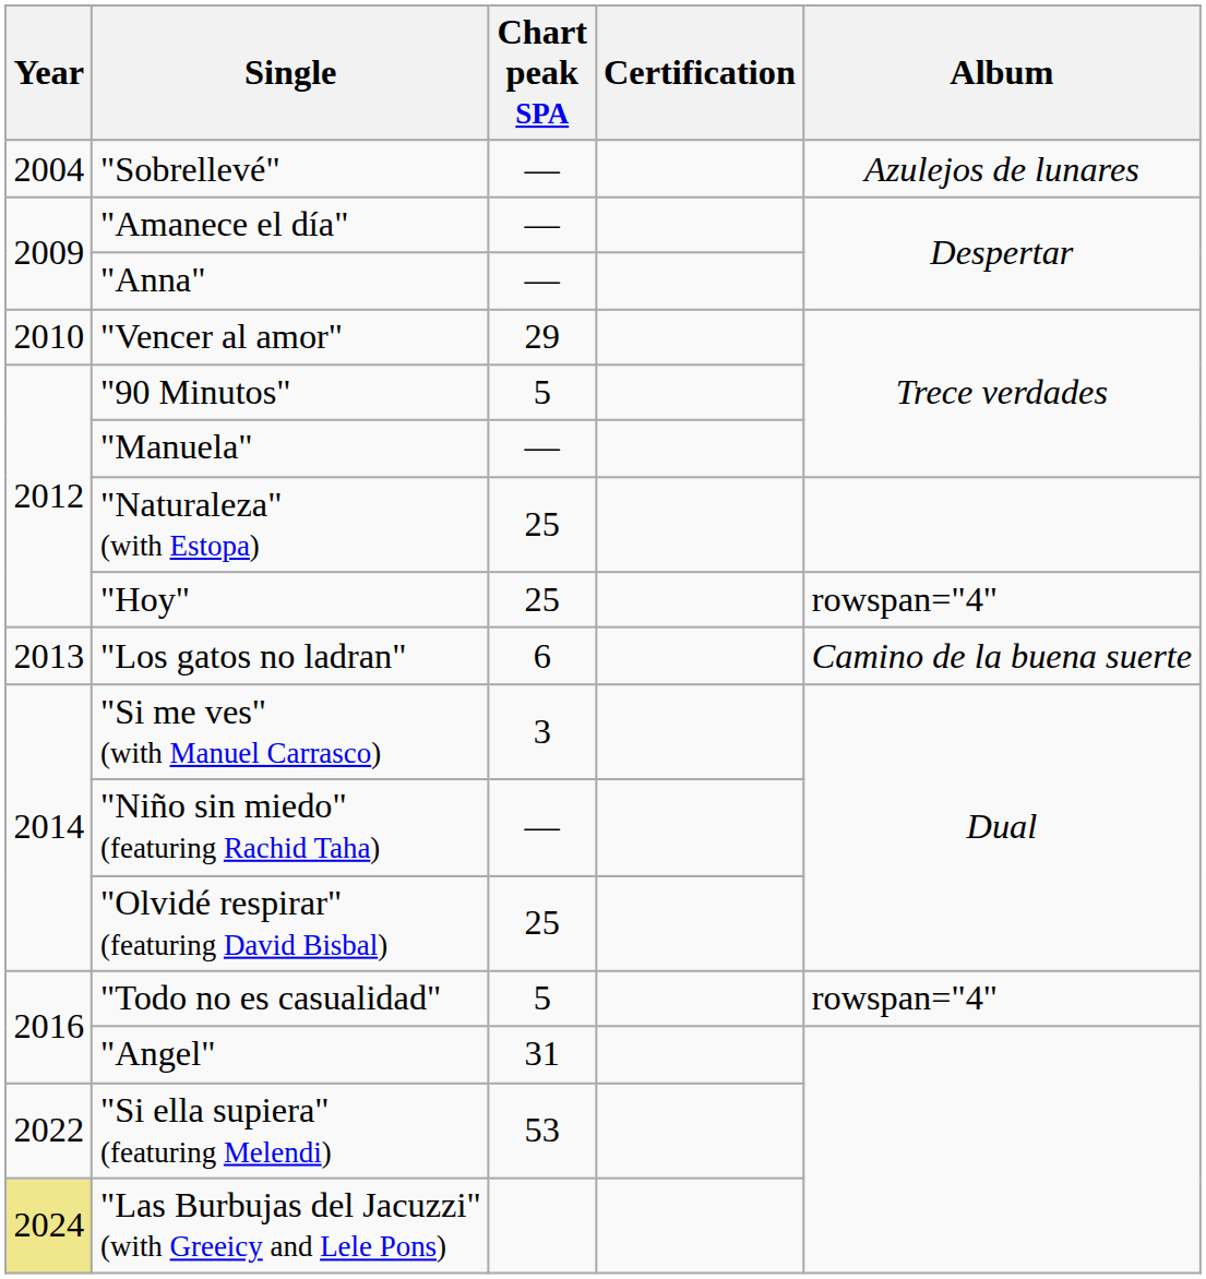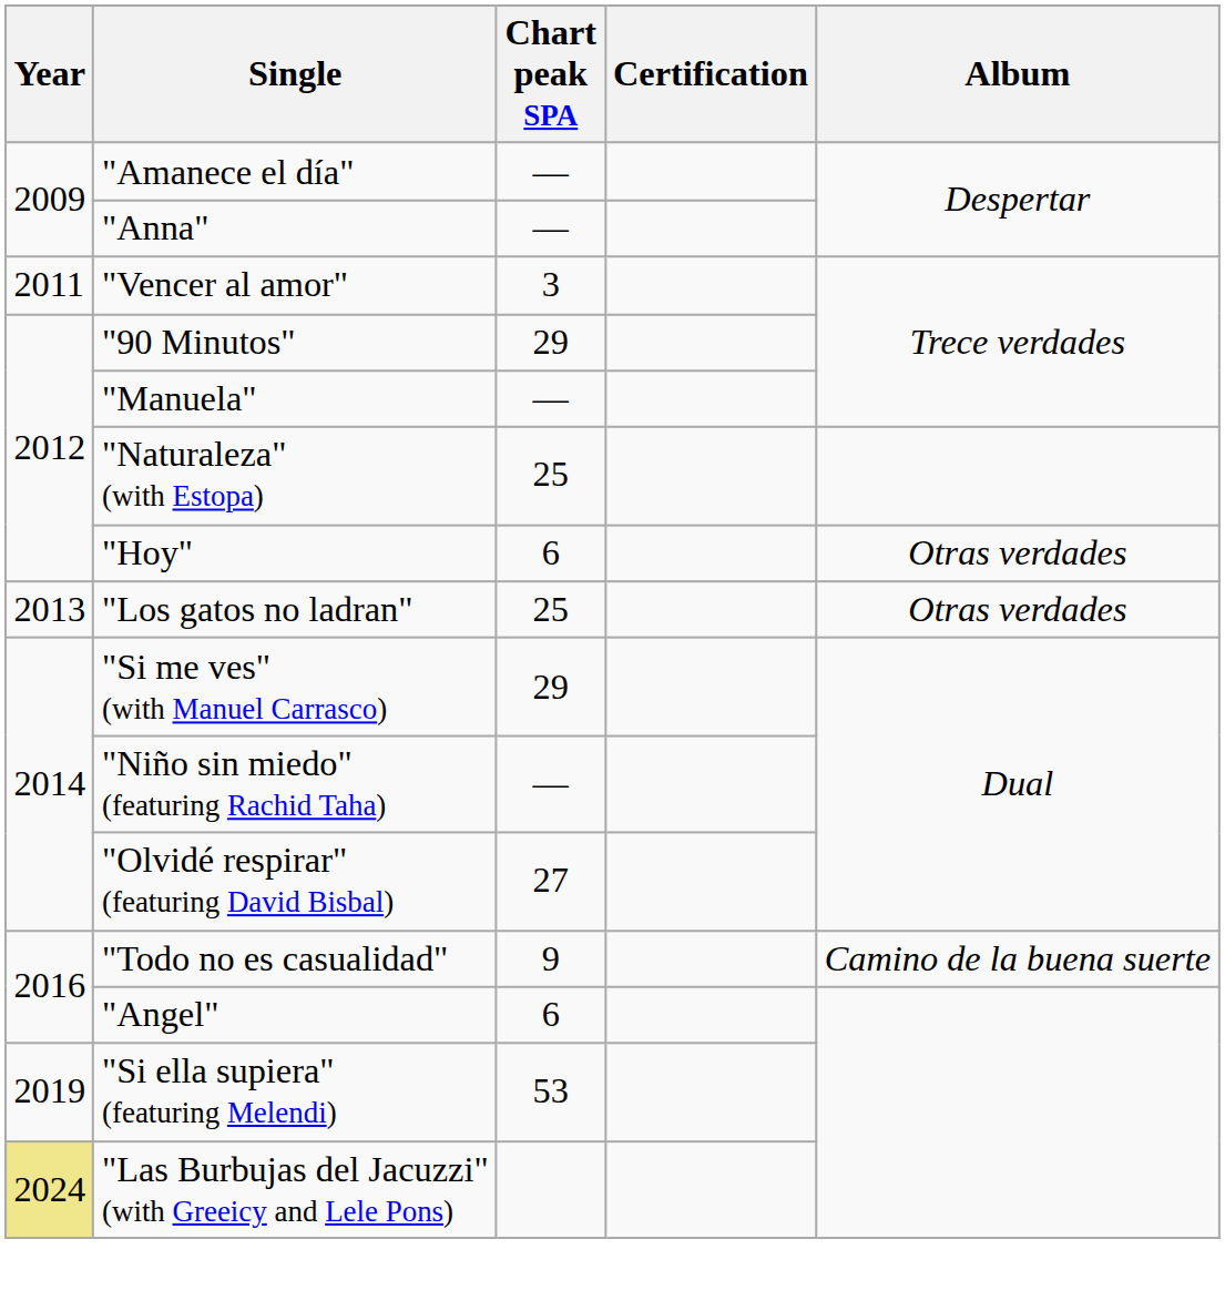- row: 2004 | "Sobrellevé" | — | Azulejos de lunares
"Vencer al amor" | Year: 2010 -> 2011
"Vencer al amor" | Chart peak SPA: 29 -> 3
"90 Minutos" | Chart peak SPA: 5 -> 29
"Hoy" | Chart peak SPA: 25 -> 6
"Hoy" | Album: rowspan="4" -> Otras verdades
"Los gatos no ladran" | Chart peak SPA: 6 -> 25
"Los gatos no ladran" | Album: Camino de la buena suerte -> Otras verdades
"Si me ves" (with Manuel Carrasco) | Chart peak SPA: 3 -> 29
"Olvidé respirar" (featuring David Bisbal) | Chart peak SPA: 25 -> 27
"Todo no es casualidad" | Chart peak SPA: 5 -> 9
"Todo no es casualidad" | Album: rowspan="4" -> Camino de la buena suerte
"Angel" | Chart peak SPA: 31 -> 6
"Si ella supiera" (featuring Melendi) | Year: 2022 -> 2019
